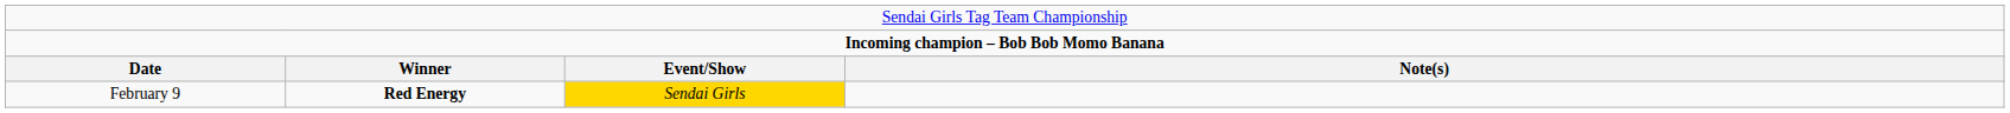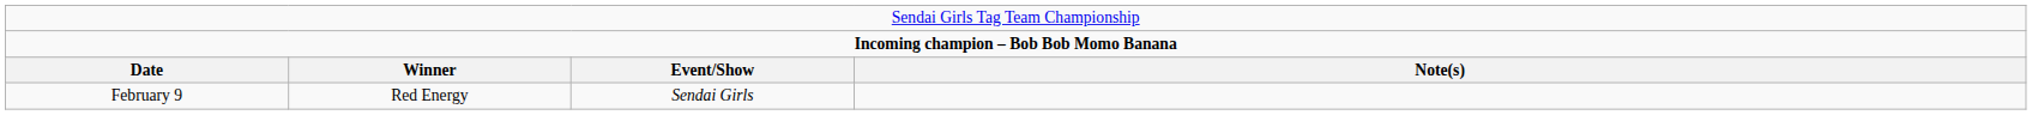February 9 | column 2: bold -> normal
February 9 | column 3: gold background -> no background
